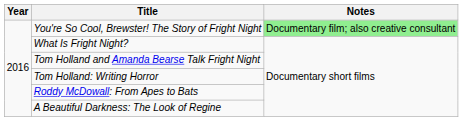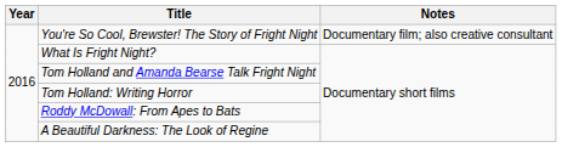You're So Cool, Brewster! The Story of Fright Night | Notes: lightgreen background -> no background
